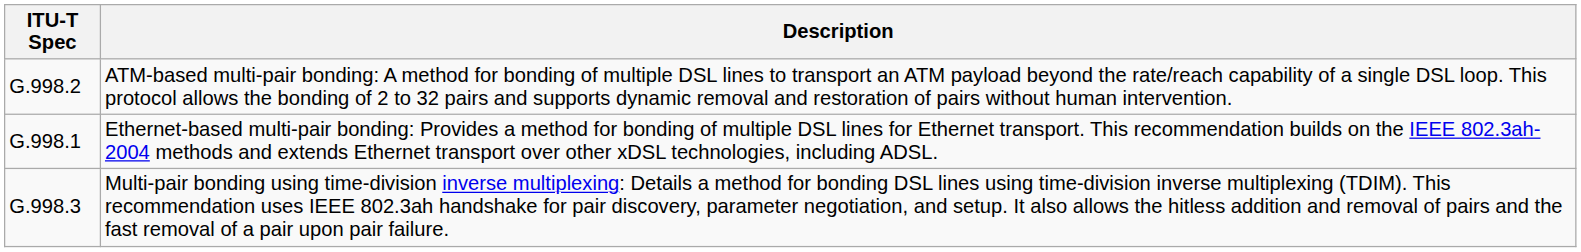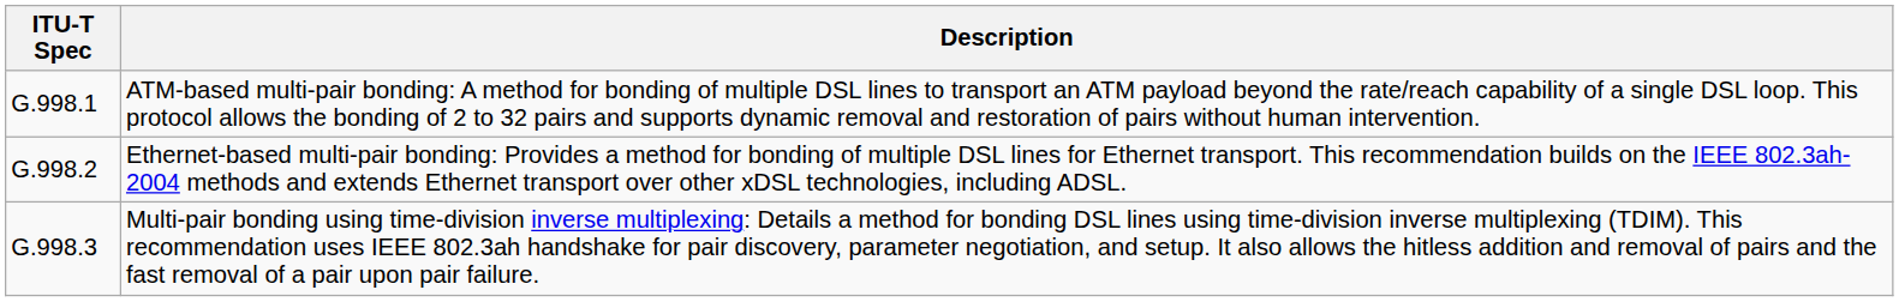row 2 | ITU-T Spec: G.998.2 -> G.998.1
row 3 | ITU-T Spec: G.998.1 -> G.998.2
